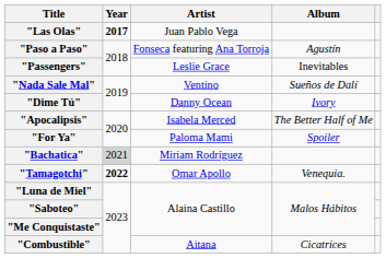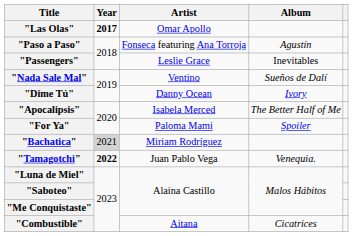"Las Olas" | Artist: Juan Pablo Vega -> Omar Apollo
"Tamagotchi" | Artist: Omar Apollo -> Juan Pablo Vega
